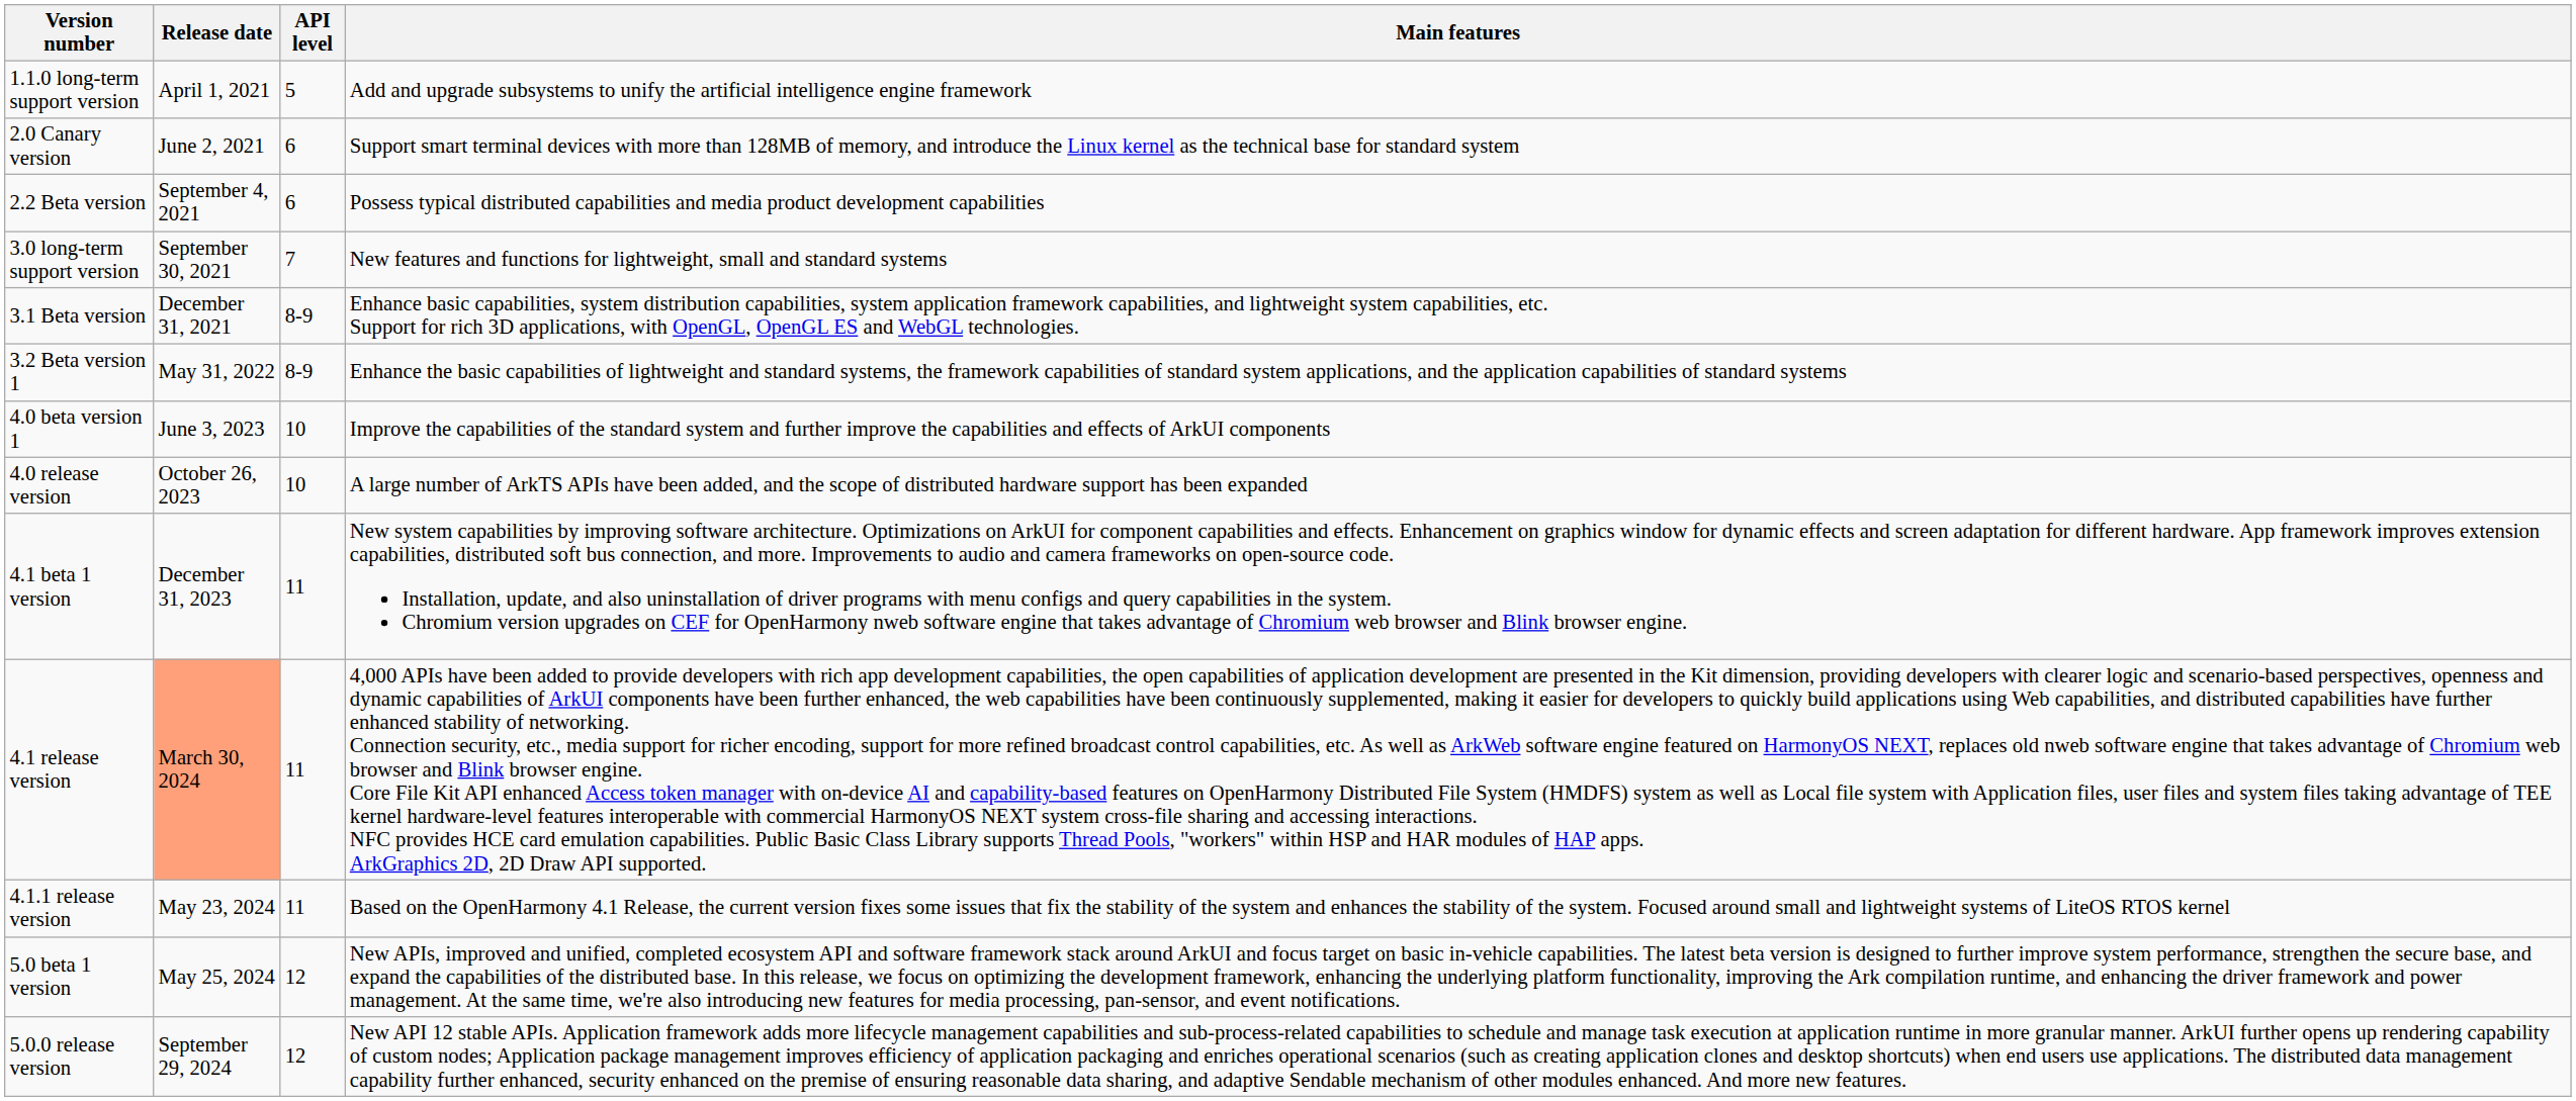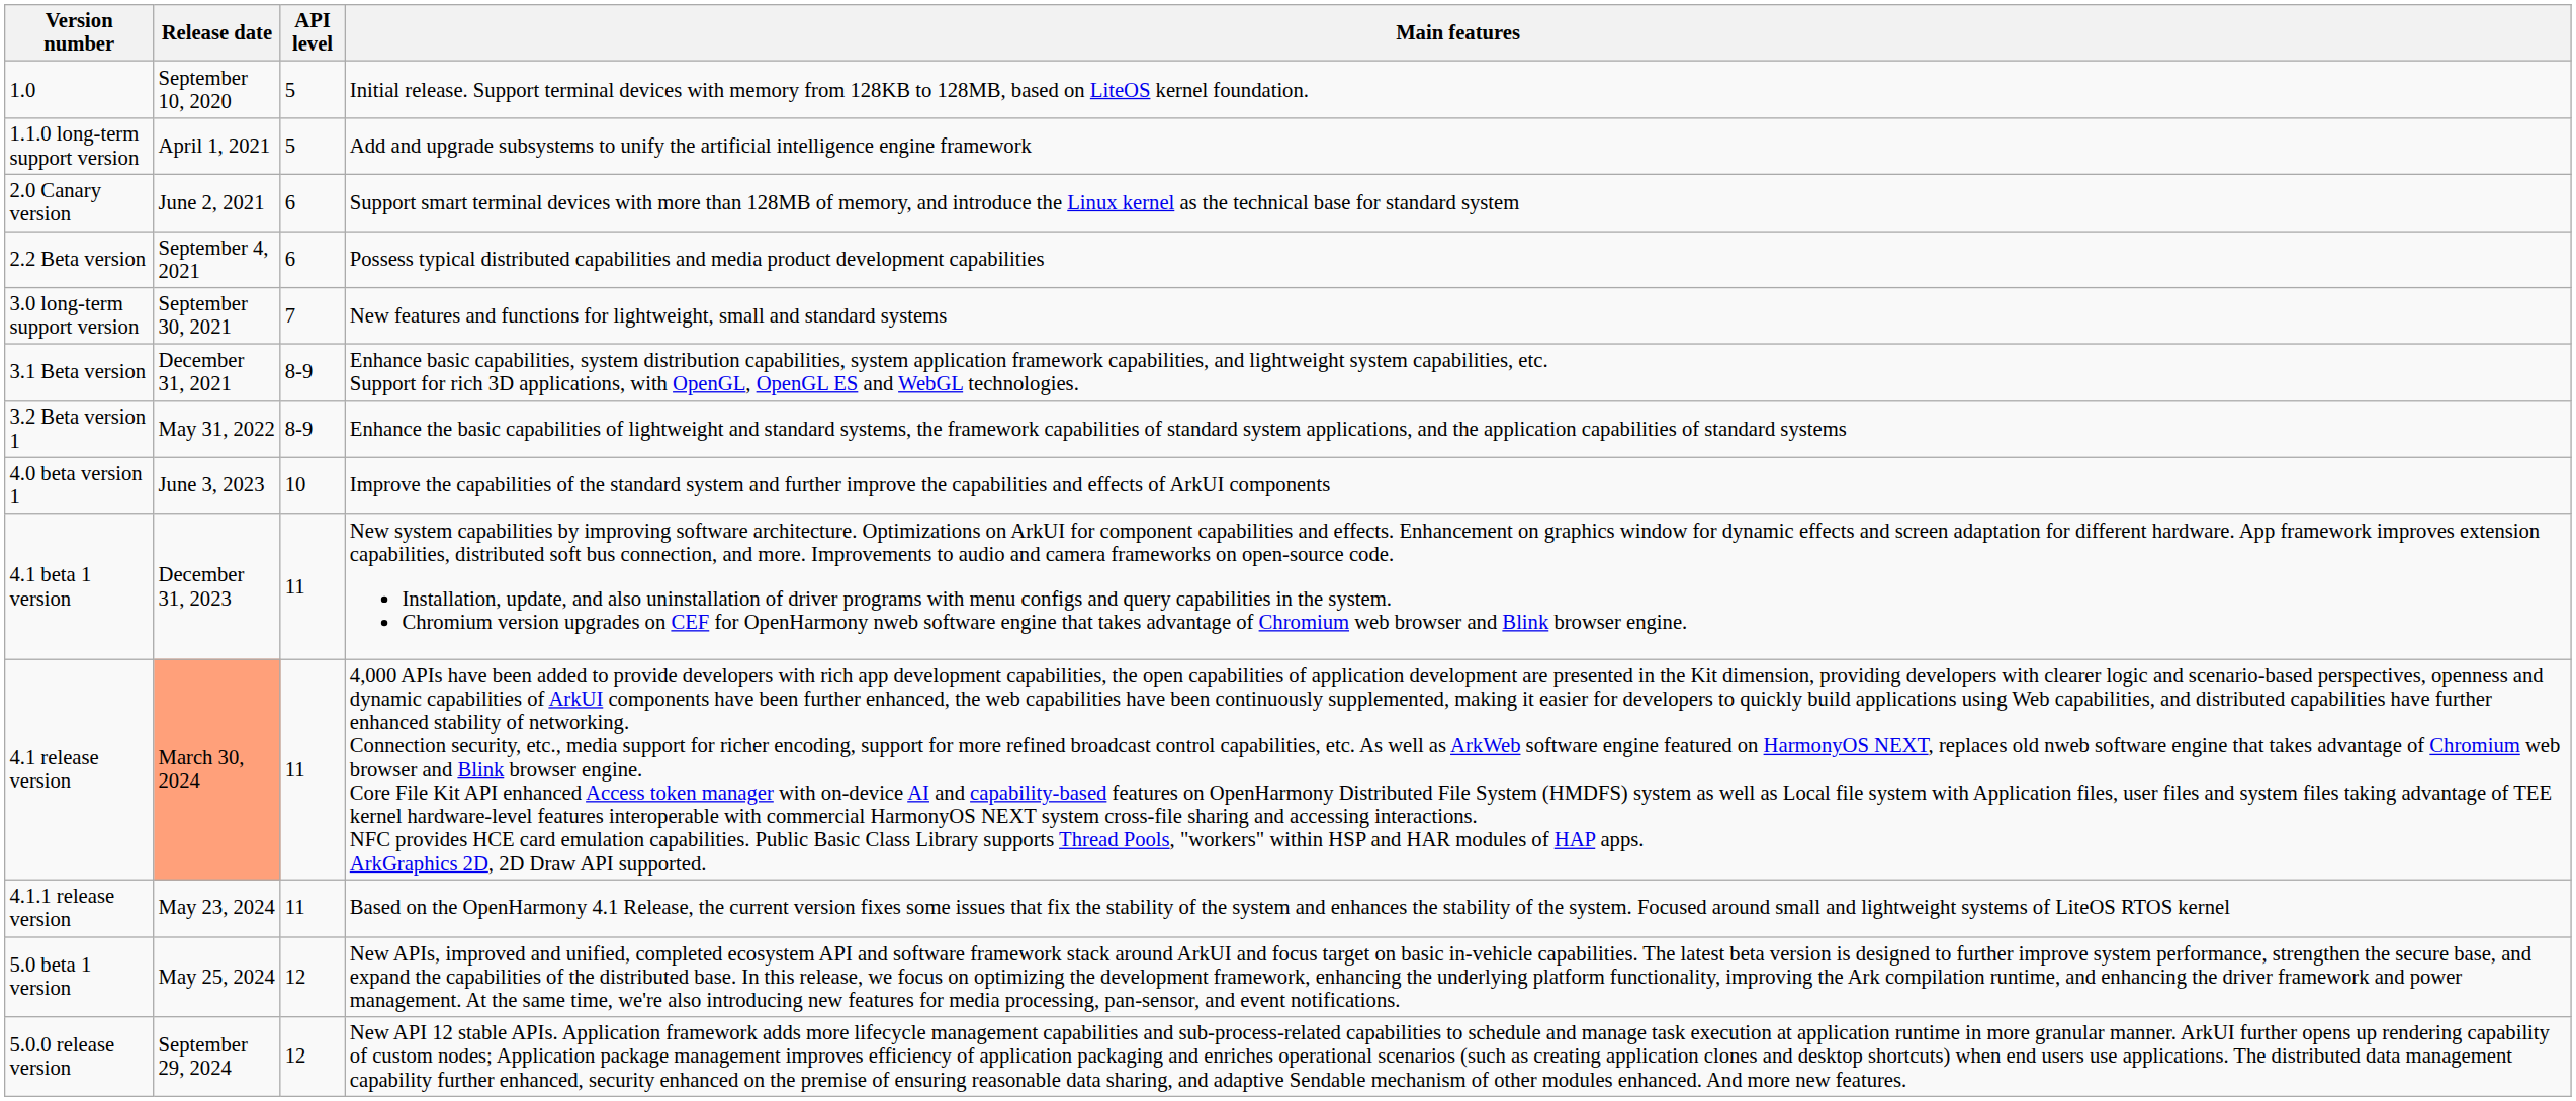+ row: 1.0 | September 10, 2020 | 5 | Initial release. Support terminal devices with memory from 128KB to 128MB, based on LiteOS kernel foundation.
- row: 4.0 release version | October 26, 2023 | 10 | A large number of ArkTS APIs have been added, and the scope of distributed hardware support has been expanded
